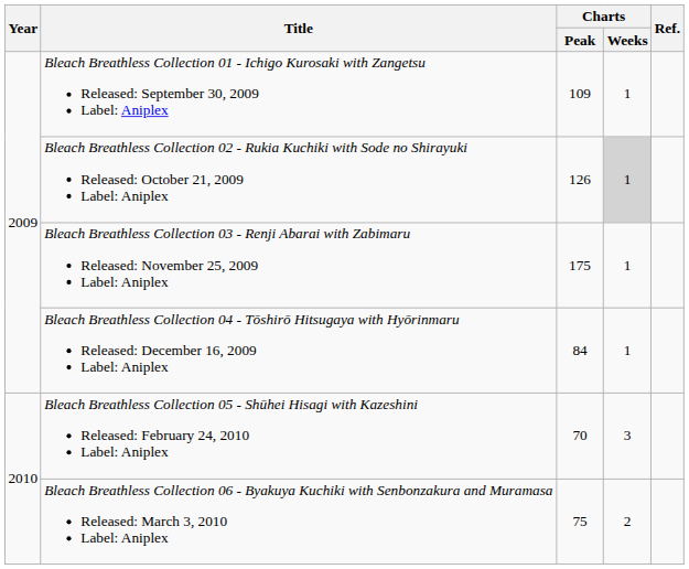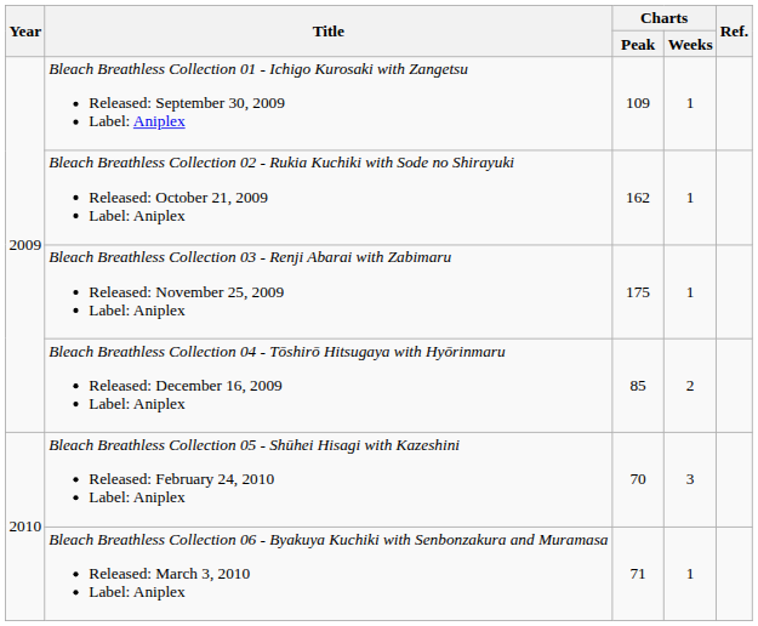row 4 | Charts / Peak: 126 -> 162
row 4 | Charts / Weeks: lightgrey background -> no background
row 6 | Charts / Peak: 84 -> 85
row 6 | Charts / Weeks: 1 -> 2
row 8 | Charts / Peak: 75 -> 71
row 8 | Charts / Weeks: 2 -> 1
